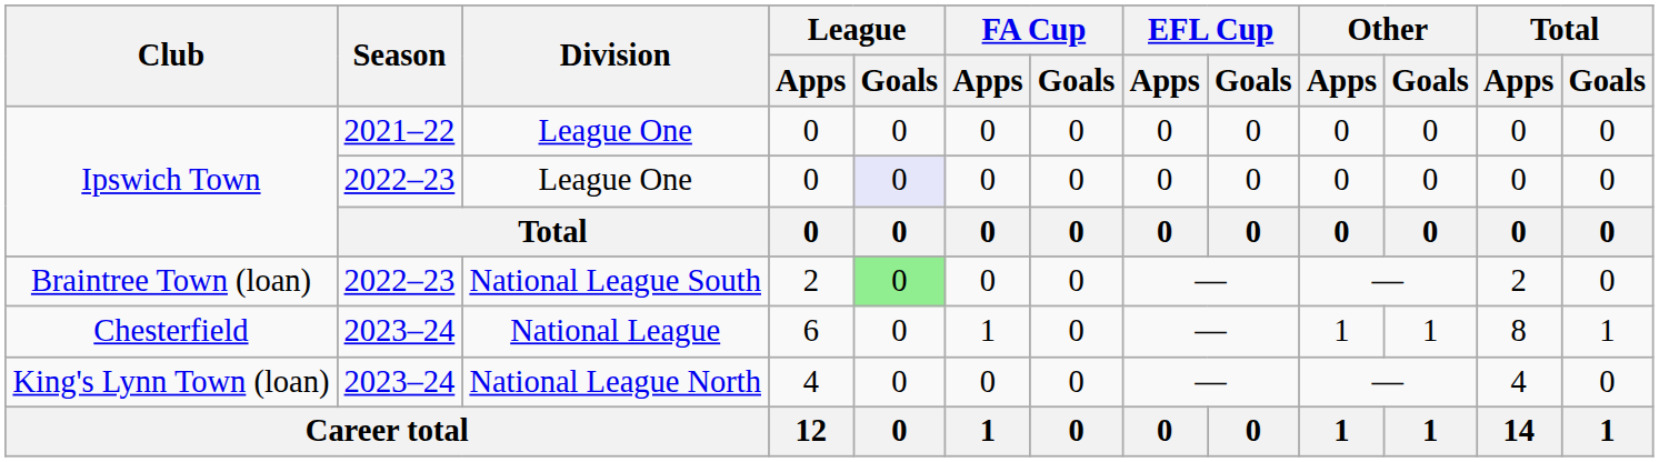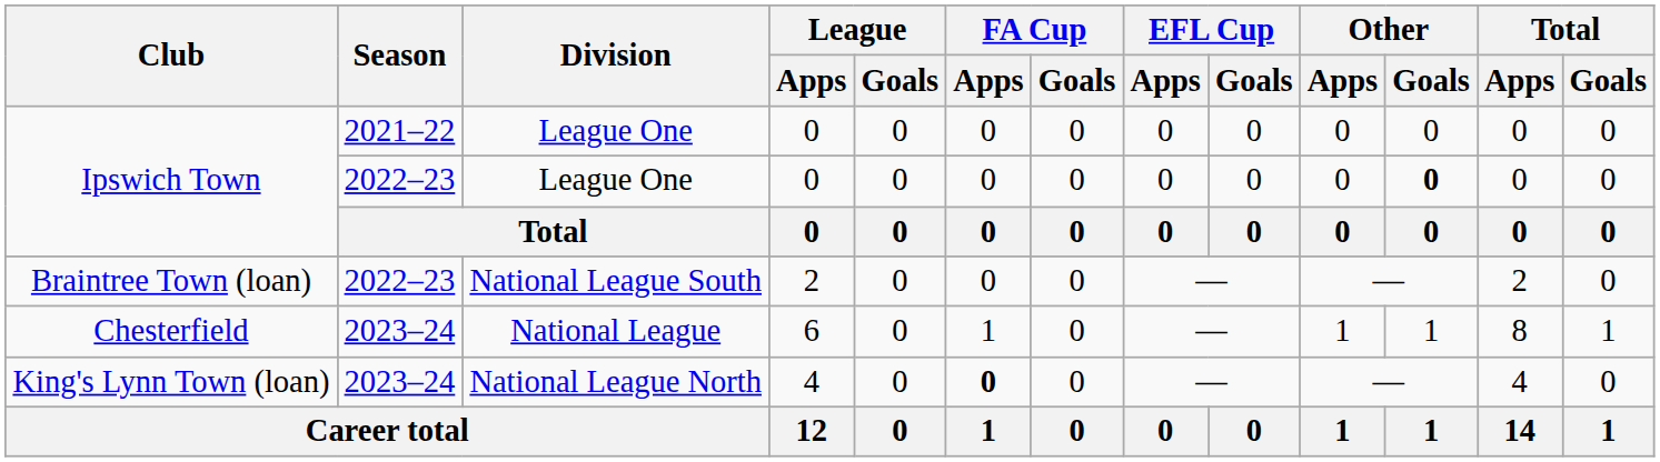Ipswich Town / 2022–23 | League / Goals: lavender background -> no background
Ipswich Town / 2022–23 | Other / Goals: normal -> bold
Braintree Town (loan) | League / Goals: lightgreen background -> no background
King's Lynn Town (loan) | FA Cup / Apps: normal -> bold
